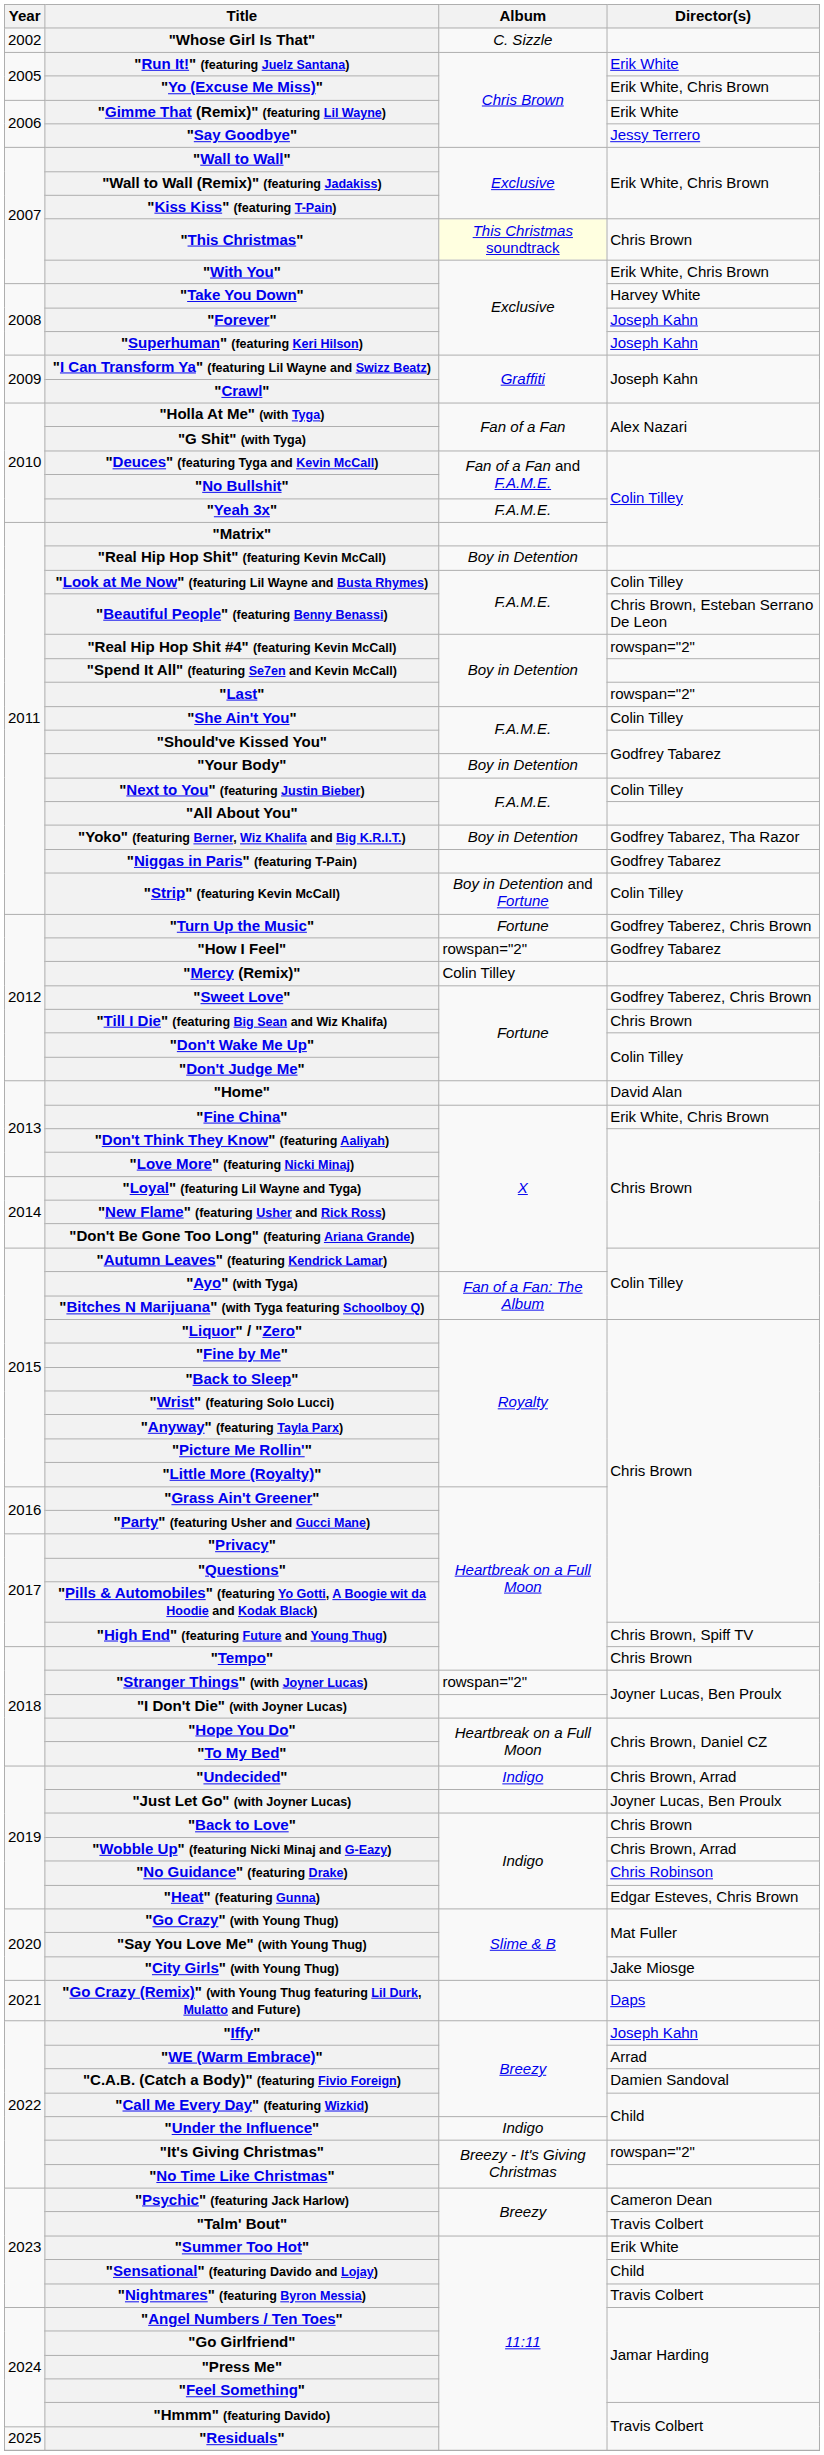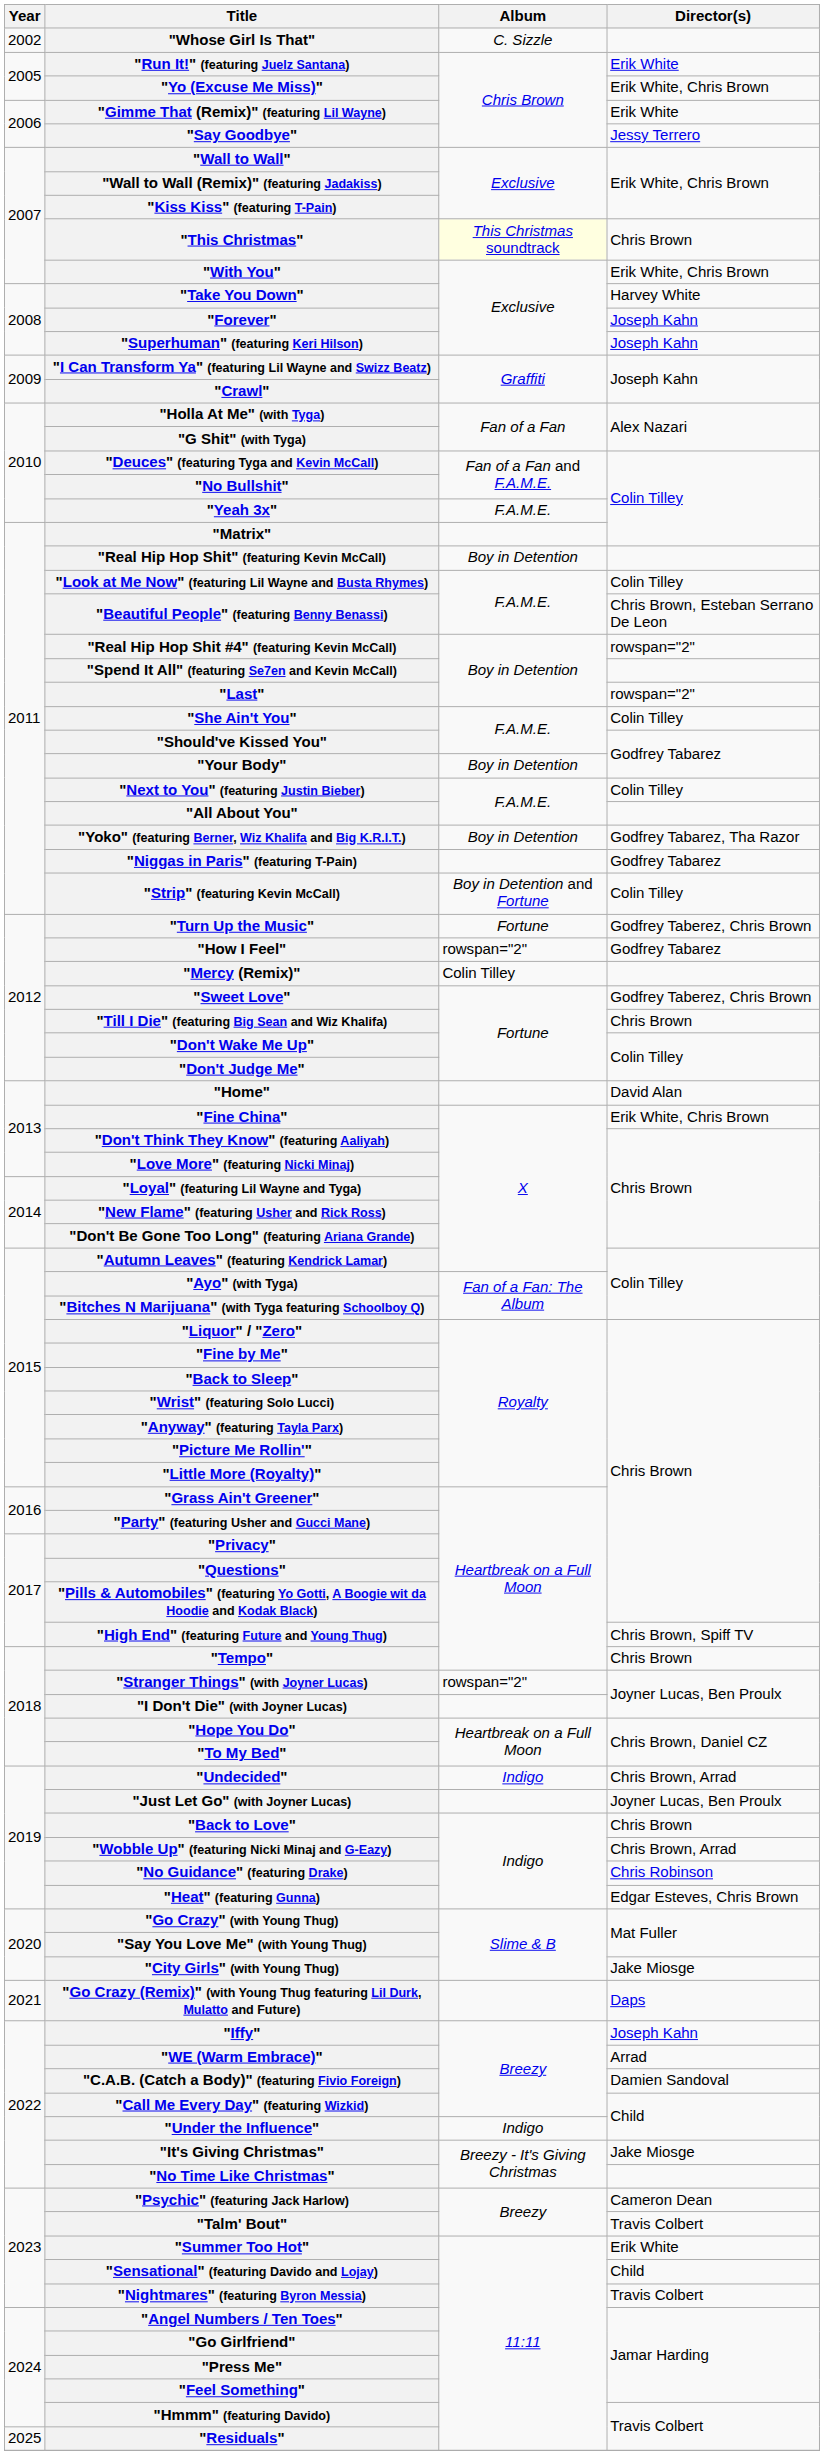"It's Giving Christmas" | Director(s): rowspan="2" -> Jake Miosge
